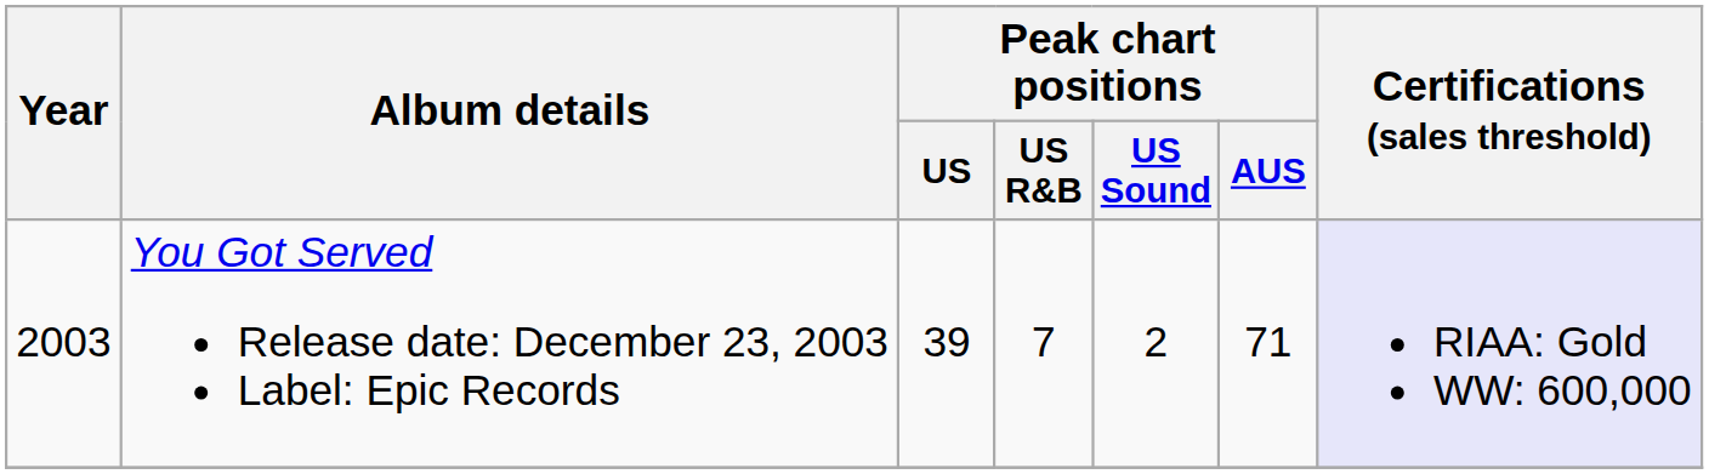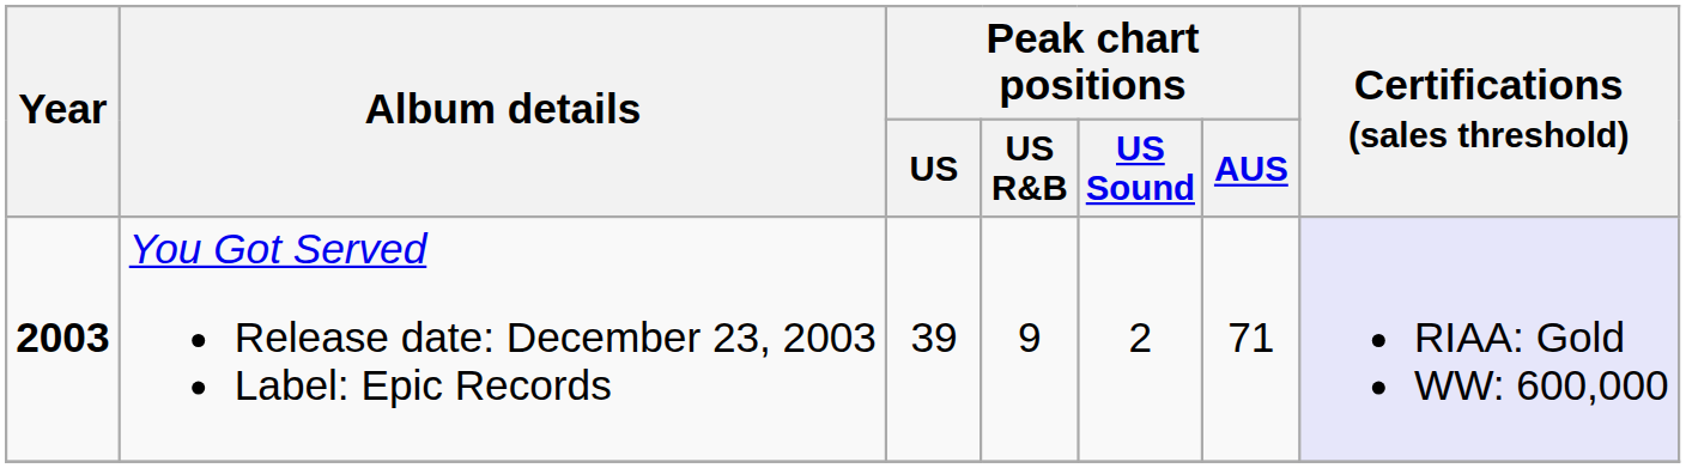row 3 | Year: normal -> bold
row 3 | Peak chart positions / US R&B: 7 -> 9
